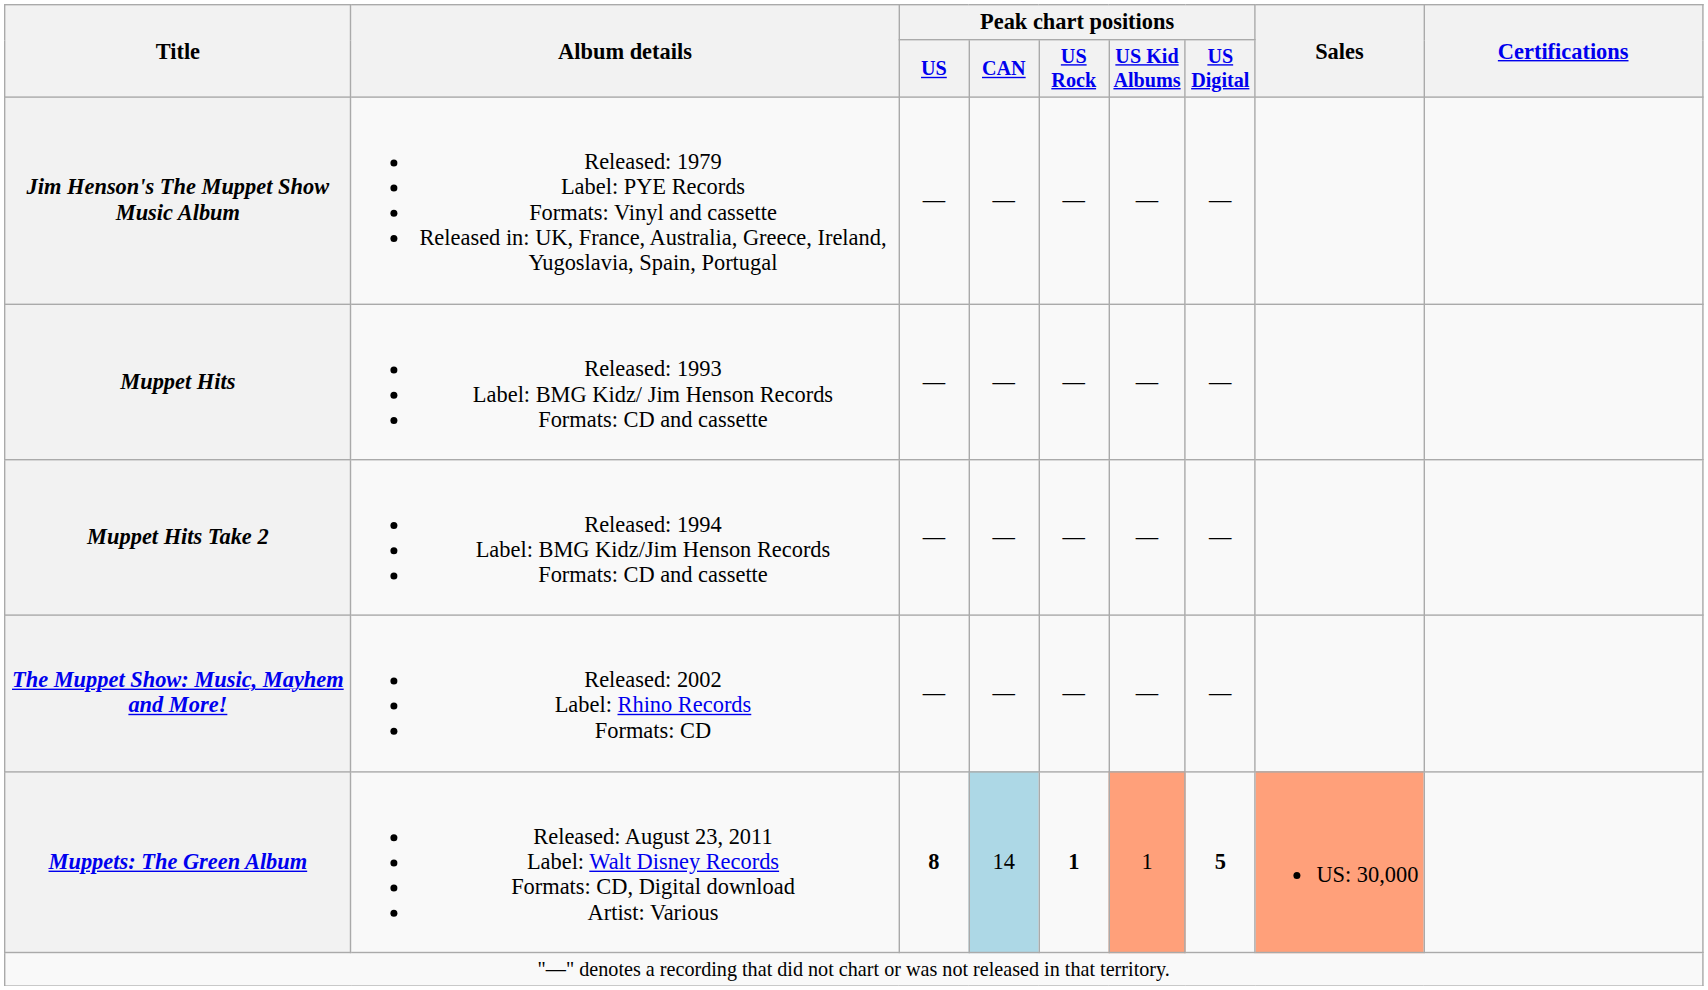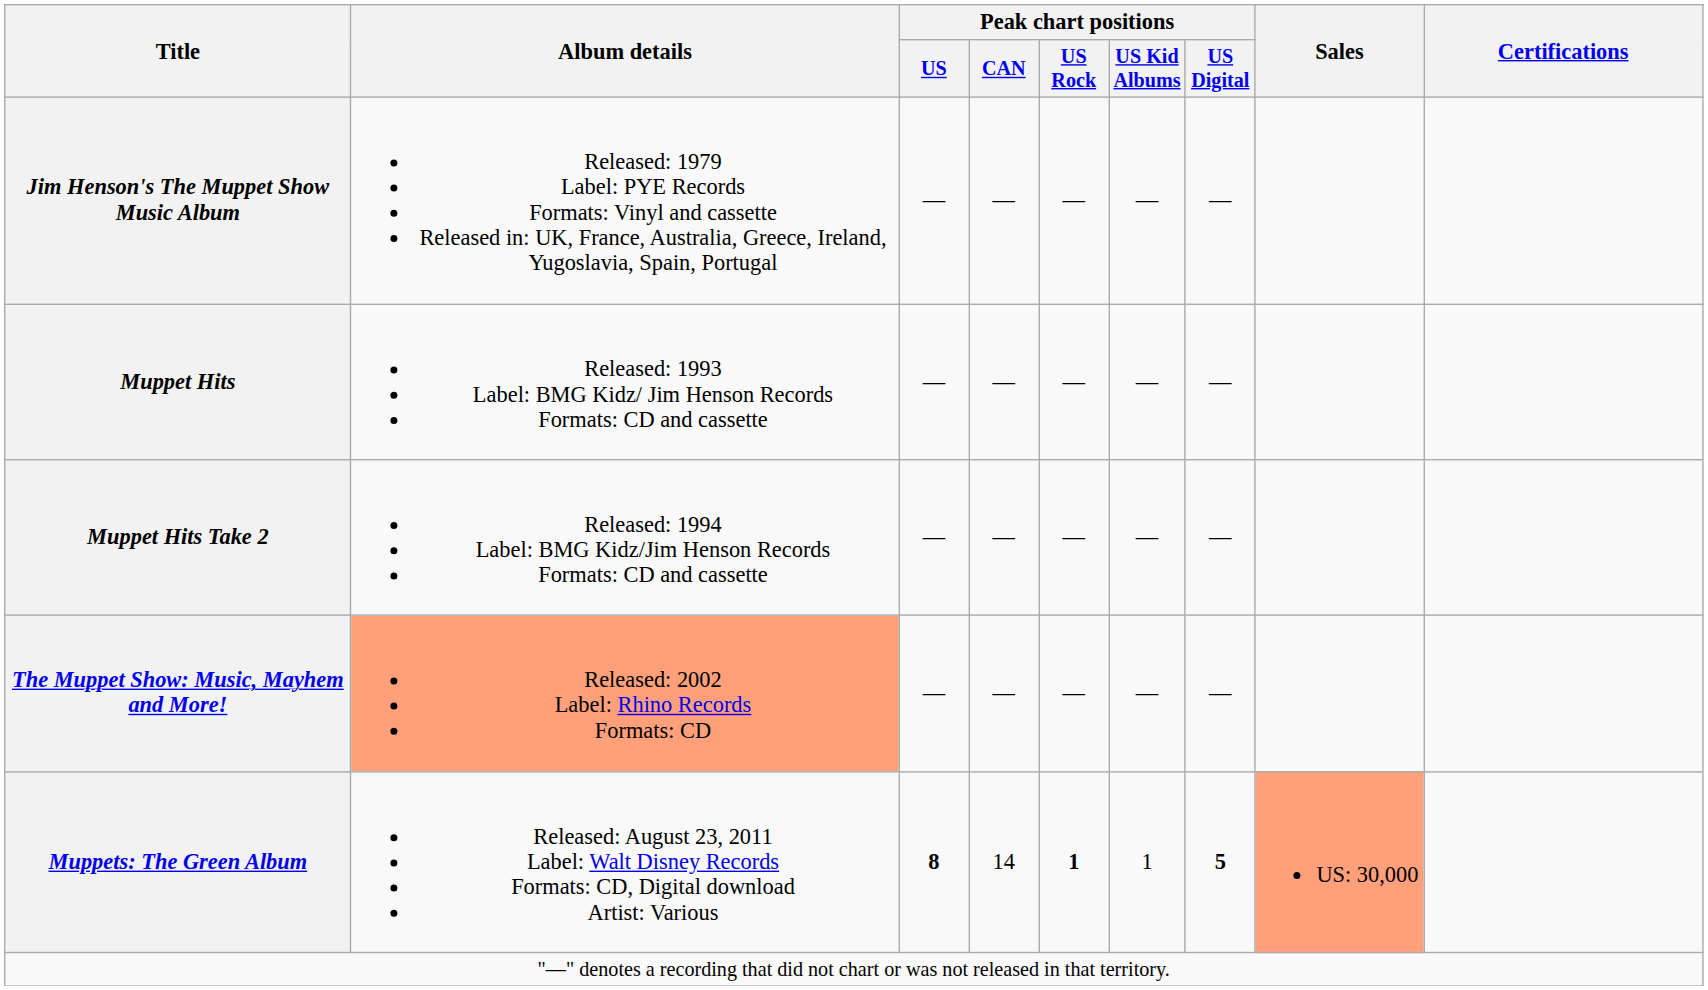The Muppet Show: Music, Mayhem and More! | Album details: no background -> lightsalmon background
Muppets: The Green Album | Peak chart positions / CAN: lightblue background -> no background
Muppets: The Green Album | Peak chart positions / US Kid Albums: lightsalmon background -> no background
